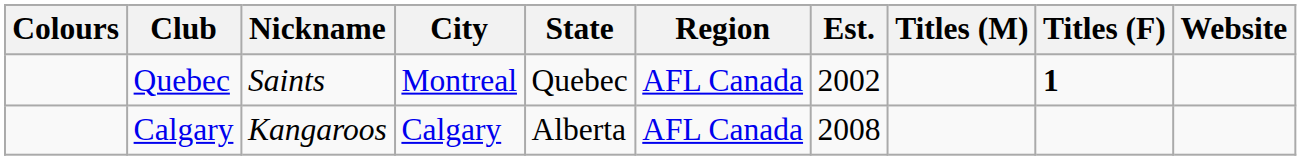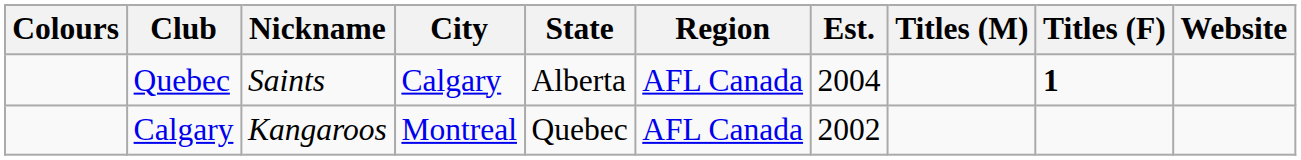row 2 | City: Montreal -> Calgary
row 2 | State: Quebec -> Alberta
row 2 | Est.: 2002 -> 2004
row 3 | City: Calgary -> Montreal
row 3 | State: Alberta -> Quebec
row 3 | Est.: 2008 -> 2002
